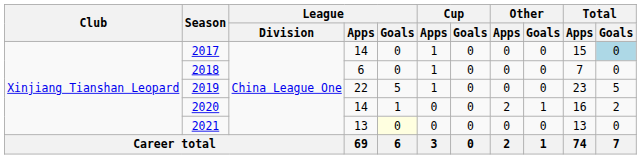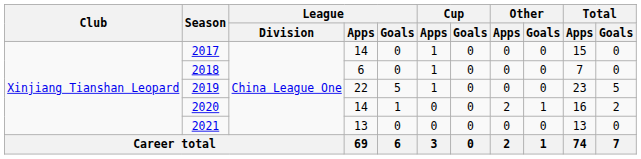2017 | Total / Goals: lightblue background -> no background
2021 | League / Goals: lightyellow background -> no background
